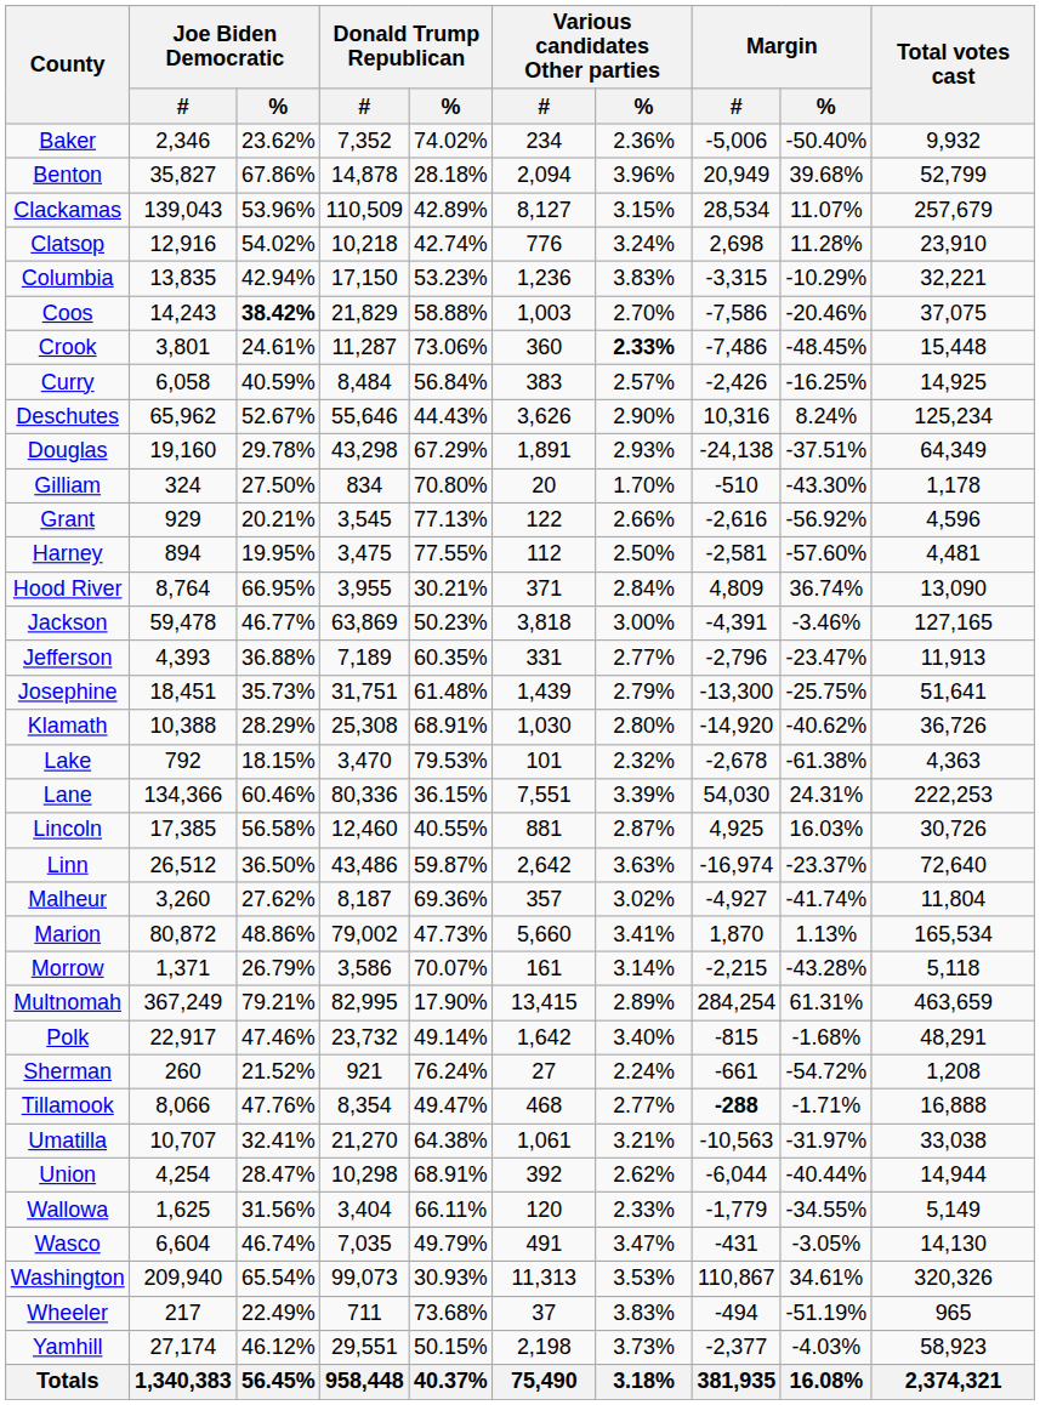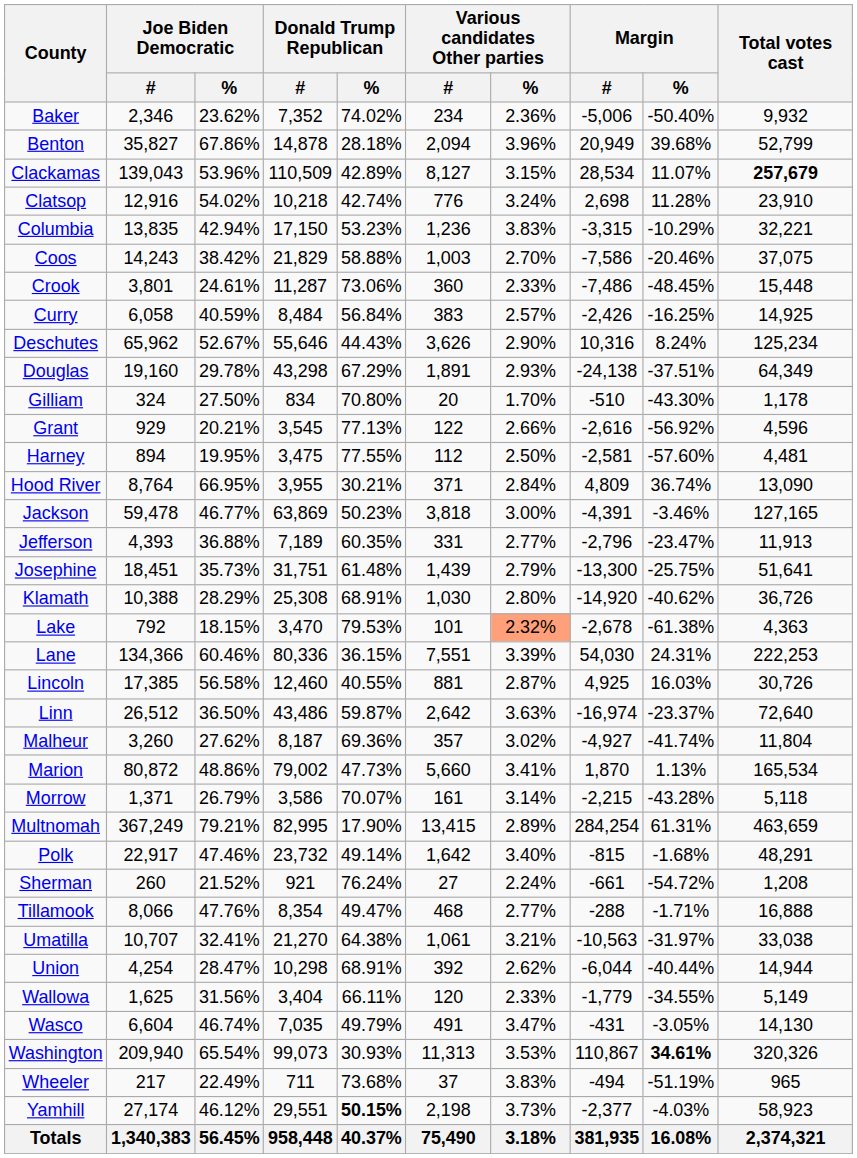Clackamas | Total votes cast: normal -> bold
Coos | Joe Biden Democratic / %: bold -> normal
Crook | Various candidates Other parties / %: bold -> normal
Lake | Various candidates Other parties / %: no background -> lightsalmon background
Tillamook | Margin / #: bold -> normal
Washington | Margin / %: normal -> bold
Yamhill | Donald Trump Republican / %: normal -> bold
